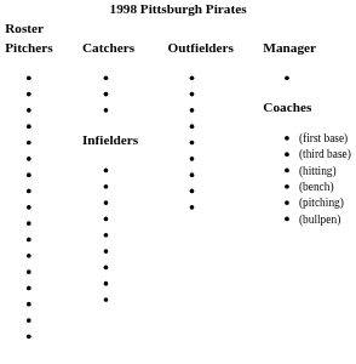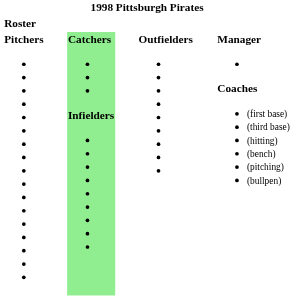Pitchers | column 2: no background -> lightgreen background
